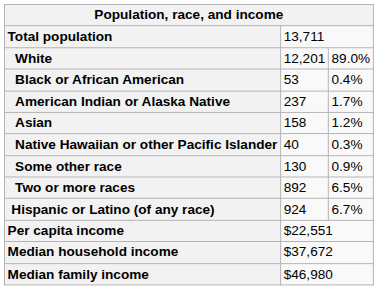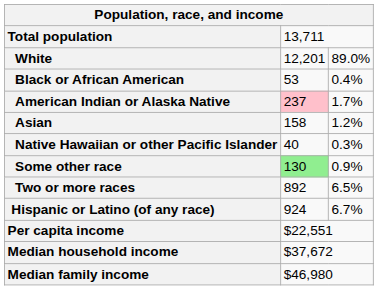American Indian or Alaska Native | column 2: no background -> pink background
Some other race | column 2: no background -> lightgreen background
